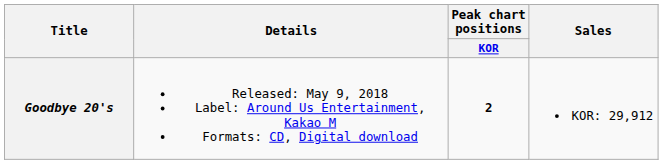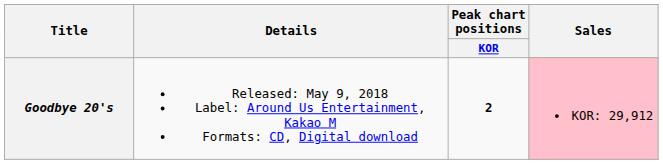Goodbye 20's | Sales: no background -> pink background
